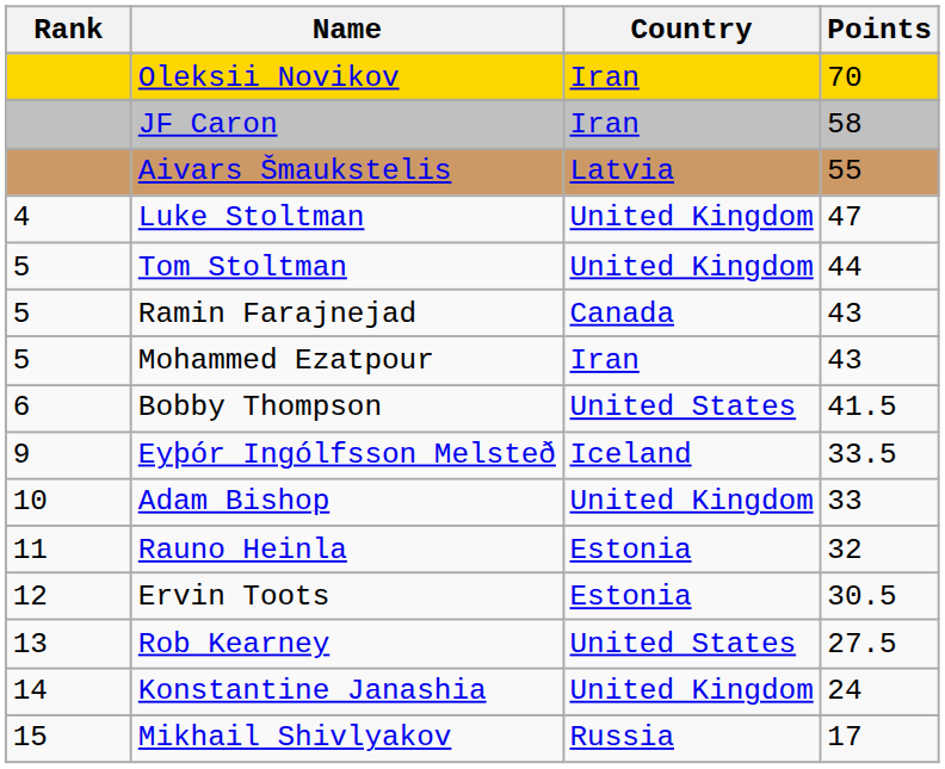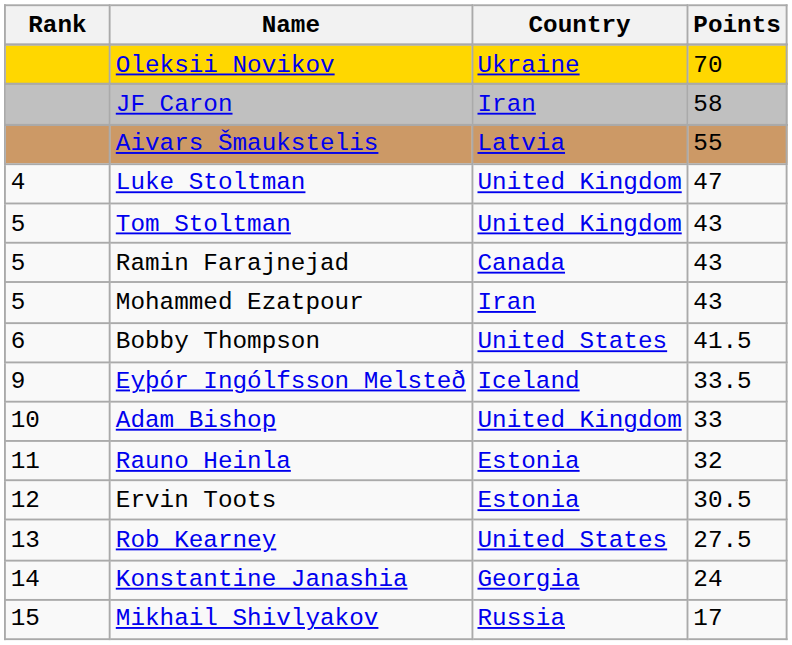Oleksii Novikov | Country: Iran -> Ukraine
Tom Stoltman | Points: 44 -> 43
Konstantine Janashia | Country: United Kingdom -> Georgia
